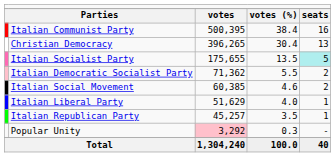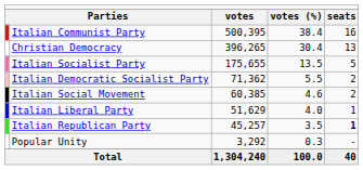Italian Socialist Party | column 5: paleturquoise background -> no background
Italian Republican Party | column 5: normal -> bold
Popular Unity | column 3: pink background -> no background
